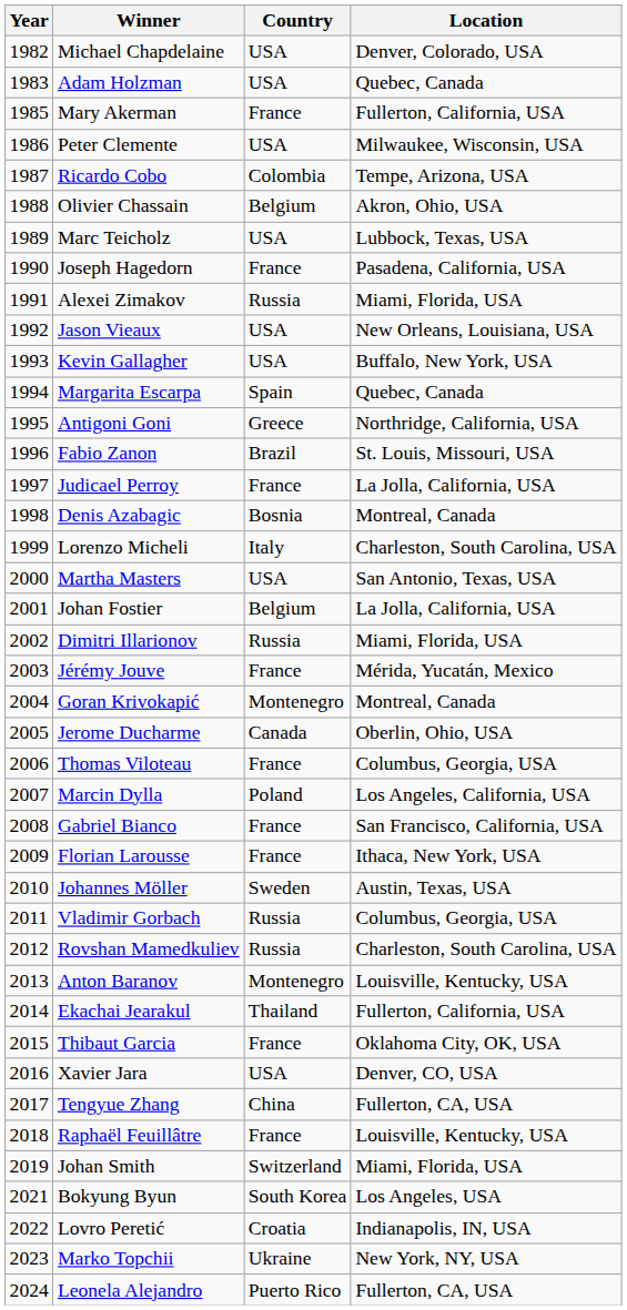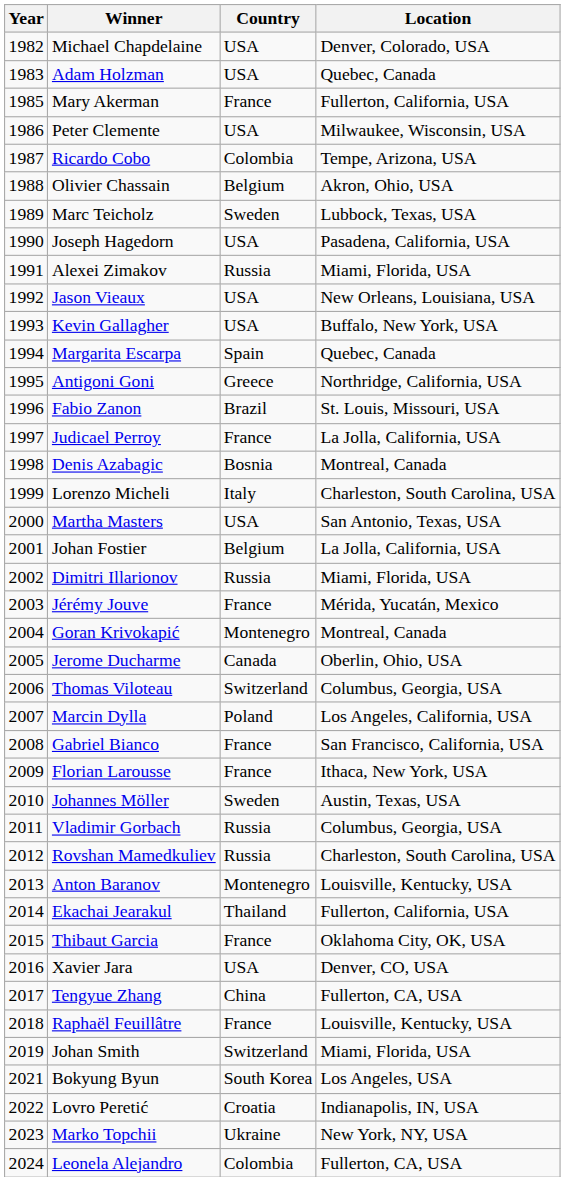Marc Teicholz | Country: USA -> Sweden
Joseph Hagedorn | Country: France -> USA
Thomas Viloteau | Country: France -> Switzerland
Leonela Alejandro | Country: Puerto Rico -> Colombia
